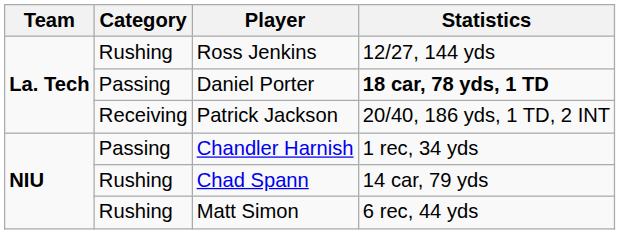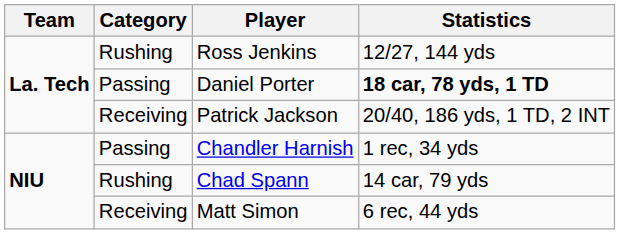Matt Simon | Category: Rushing -> Receiving
